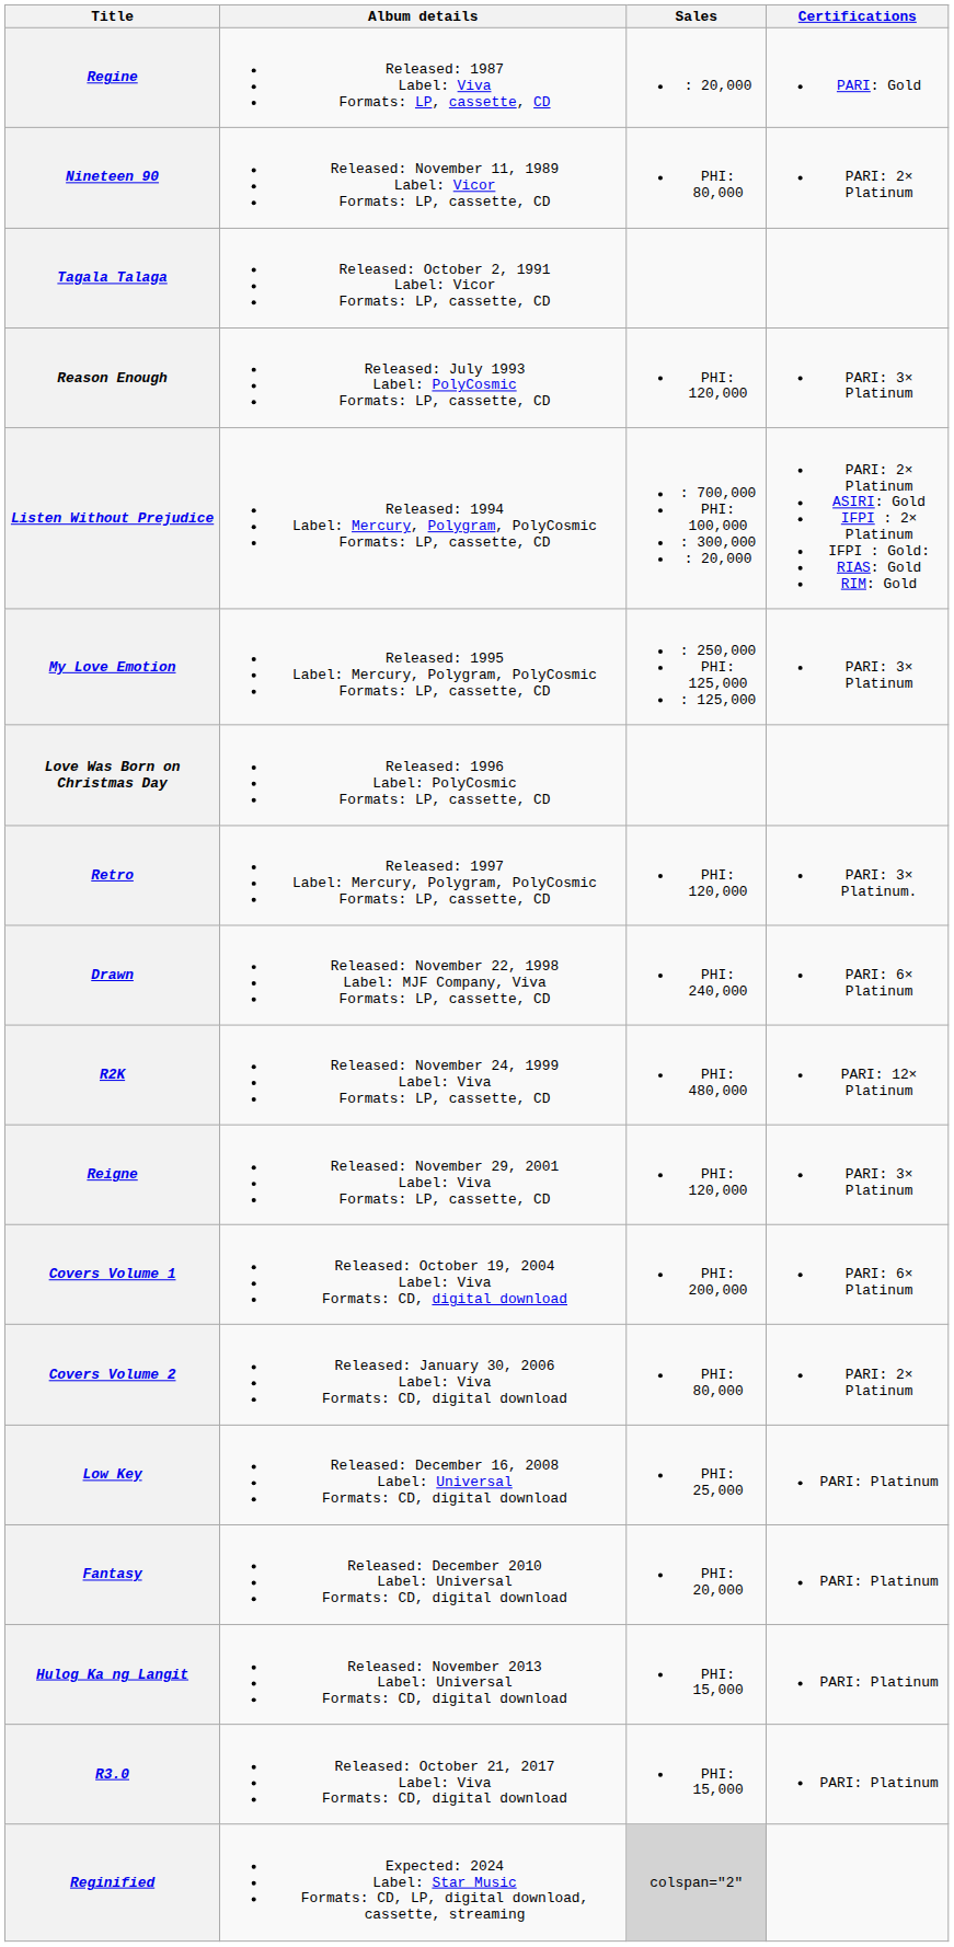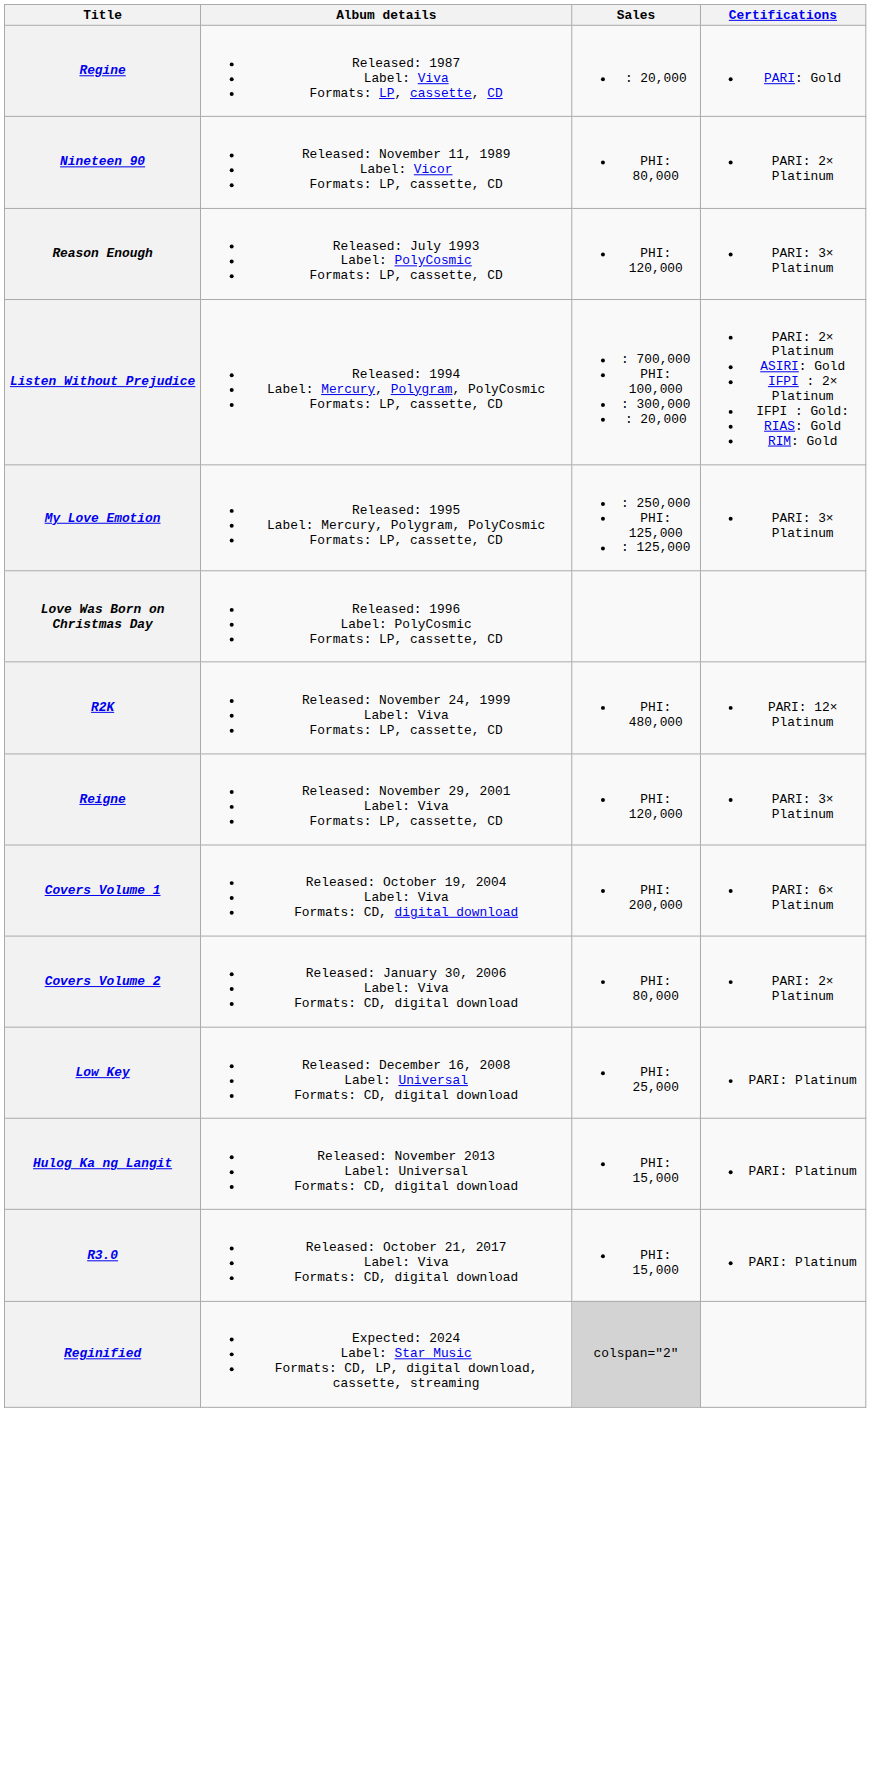- row: Tagala Talaga | Released: October 2, 1991 Label: Vicor Formats: LP, cassette, CD
- row: Retro | Released: 1997 Label: Mercury, Polygram, PolyCosmic Formats: LP, cassette, CD | PHI: 120,000 | PARI: 3× Platinum.
- row: Drawn | Released: November 22, 1998 Label: MJF Company, Viva Formats: LP, cassette, CD | PHI: 240,000 | PARI: 6× Platinum
- row: Fantasy | Released: December 2010 Label: Universal Formats: CD, digital download | PHI: 20,000 | PARI: Platinum
